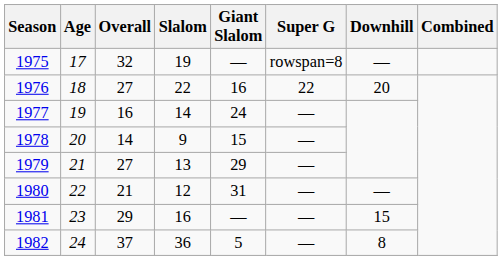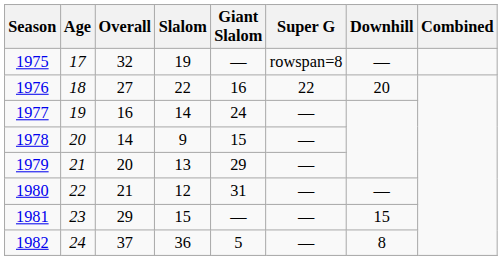1979 | Overall: 27 -> 20
1981 | Slalom: 16 -> 15
